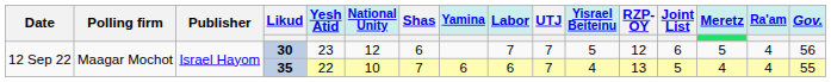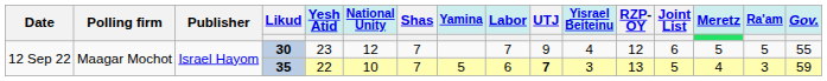row 3 | Shas: 6 -> 7
row 3 | UTJ: 7 -> 9
row 3 | Yisrael Beiteinu: 5 -> 4
row 3 | Ra'am: 4 -> 5
row 3 | Gov.: 56 -> 55
row 4 | Yamina: 6 -> 5
row 4 | UTJ: normal -> bold
row 4 | Yisrael Beiteinu: 4 -> 3
row 4 | Ra'am: 4 -> 3
row 4 | Gov.: 55 -> 59
